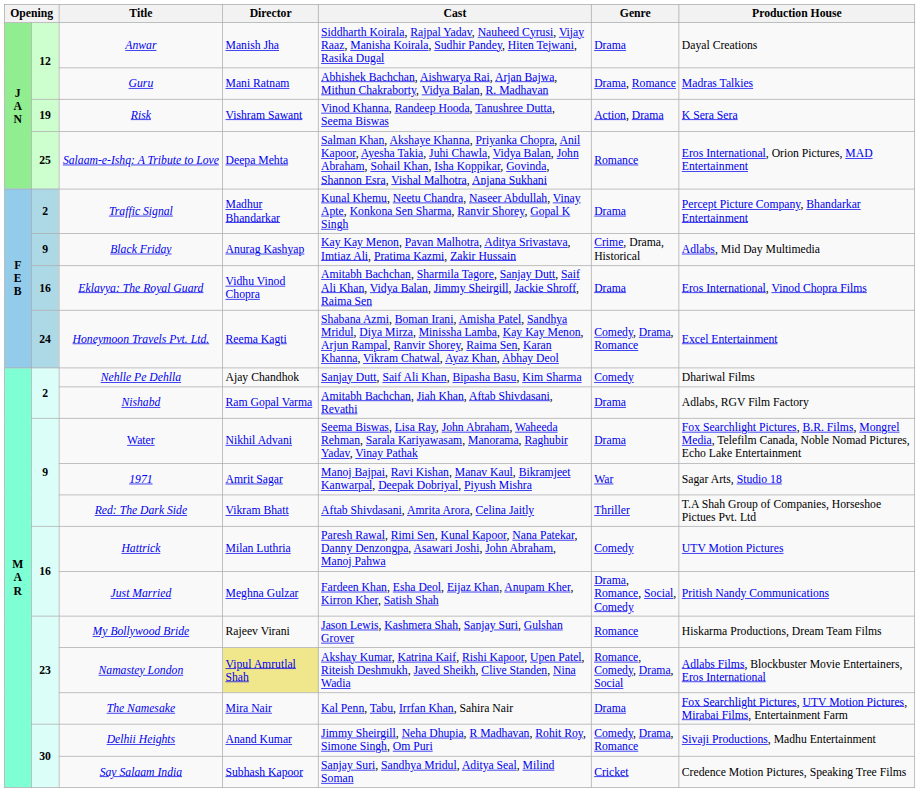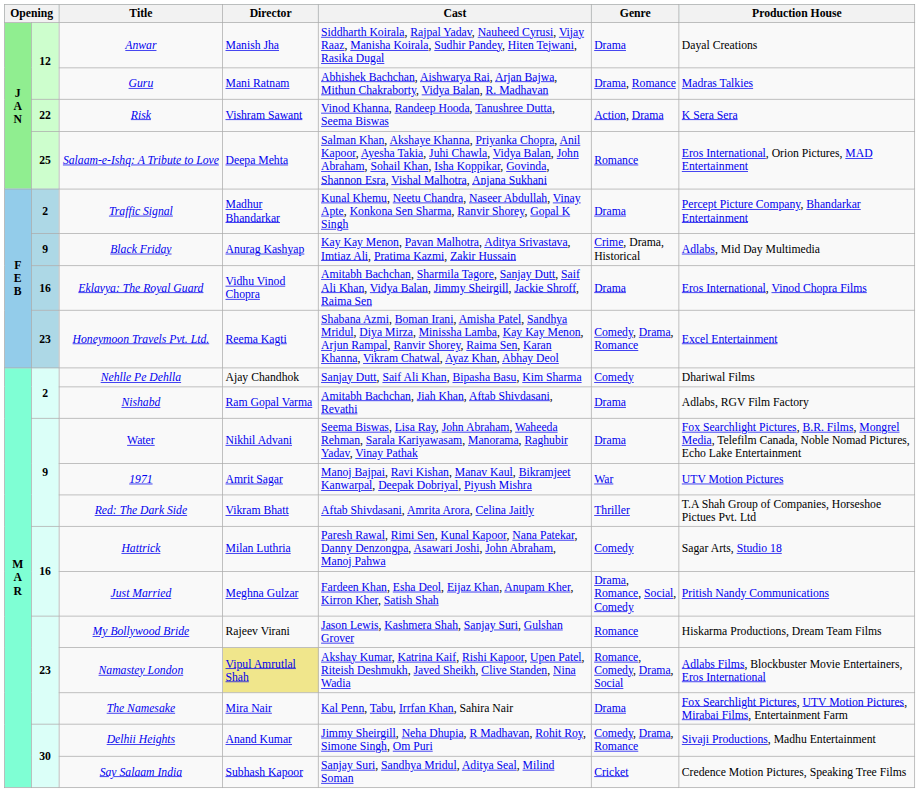Risk | column 2: 19 -> 22
Honeymoon Travels Pvt. Ltd. | column 2: 24 -> 23
1971 | Production House: Sagar Arts, Studio 18 -> UTV Motion Pictures
Hattrick | Production House: UTV Motion Pictures -> Sagar Arts, Studio 18
